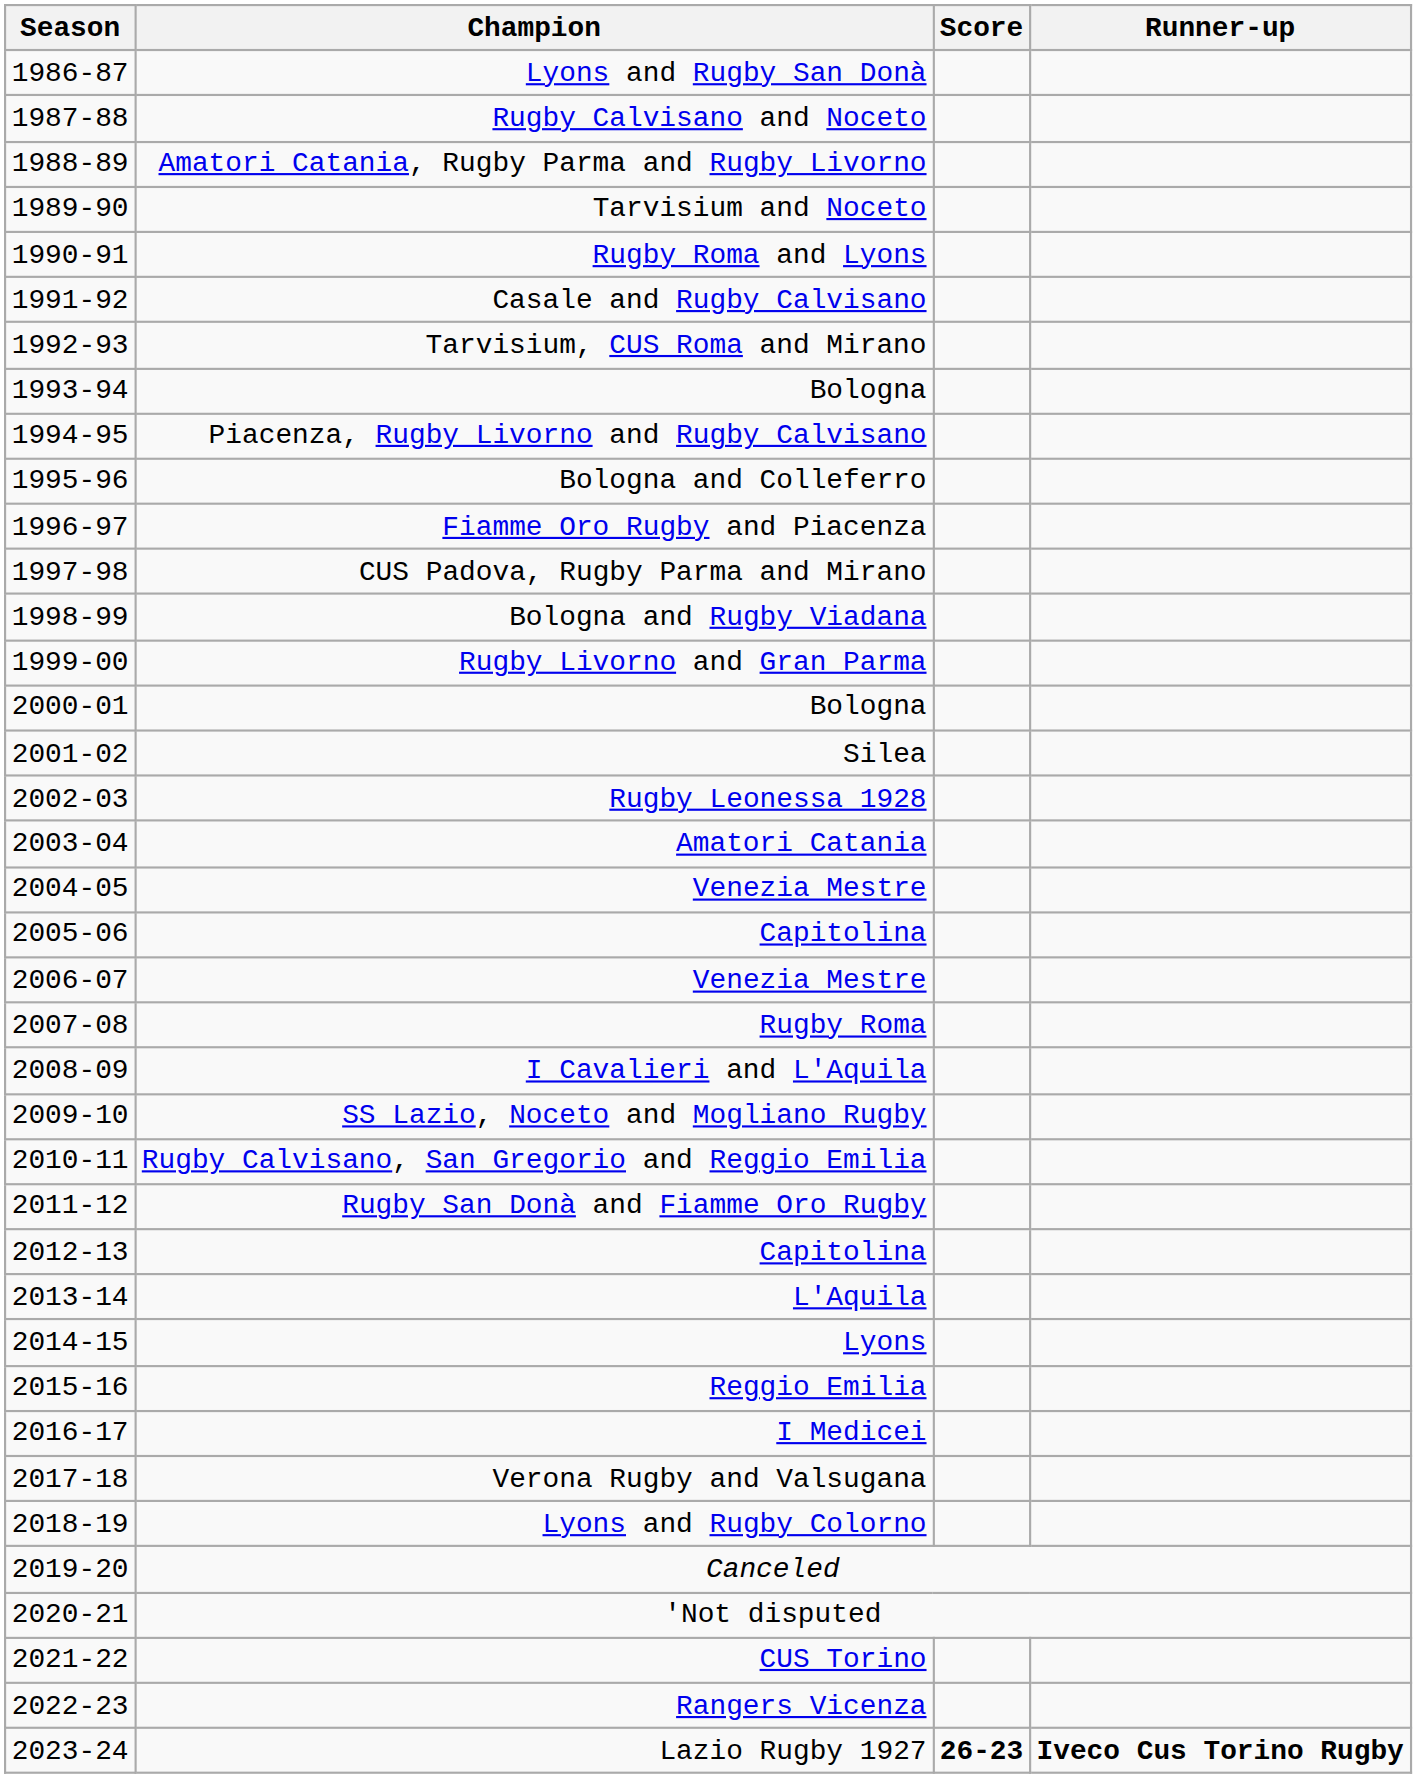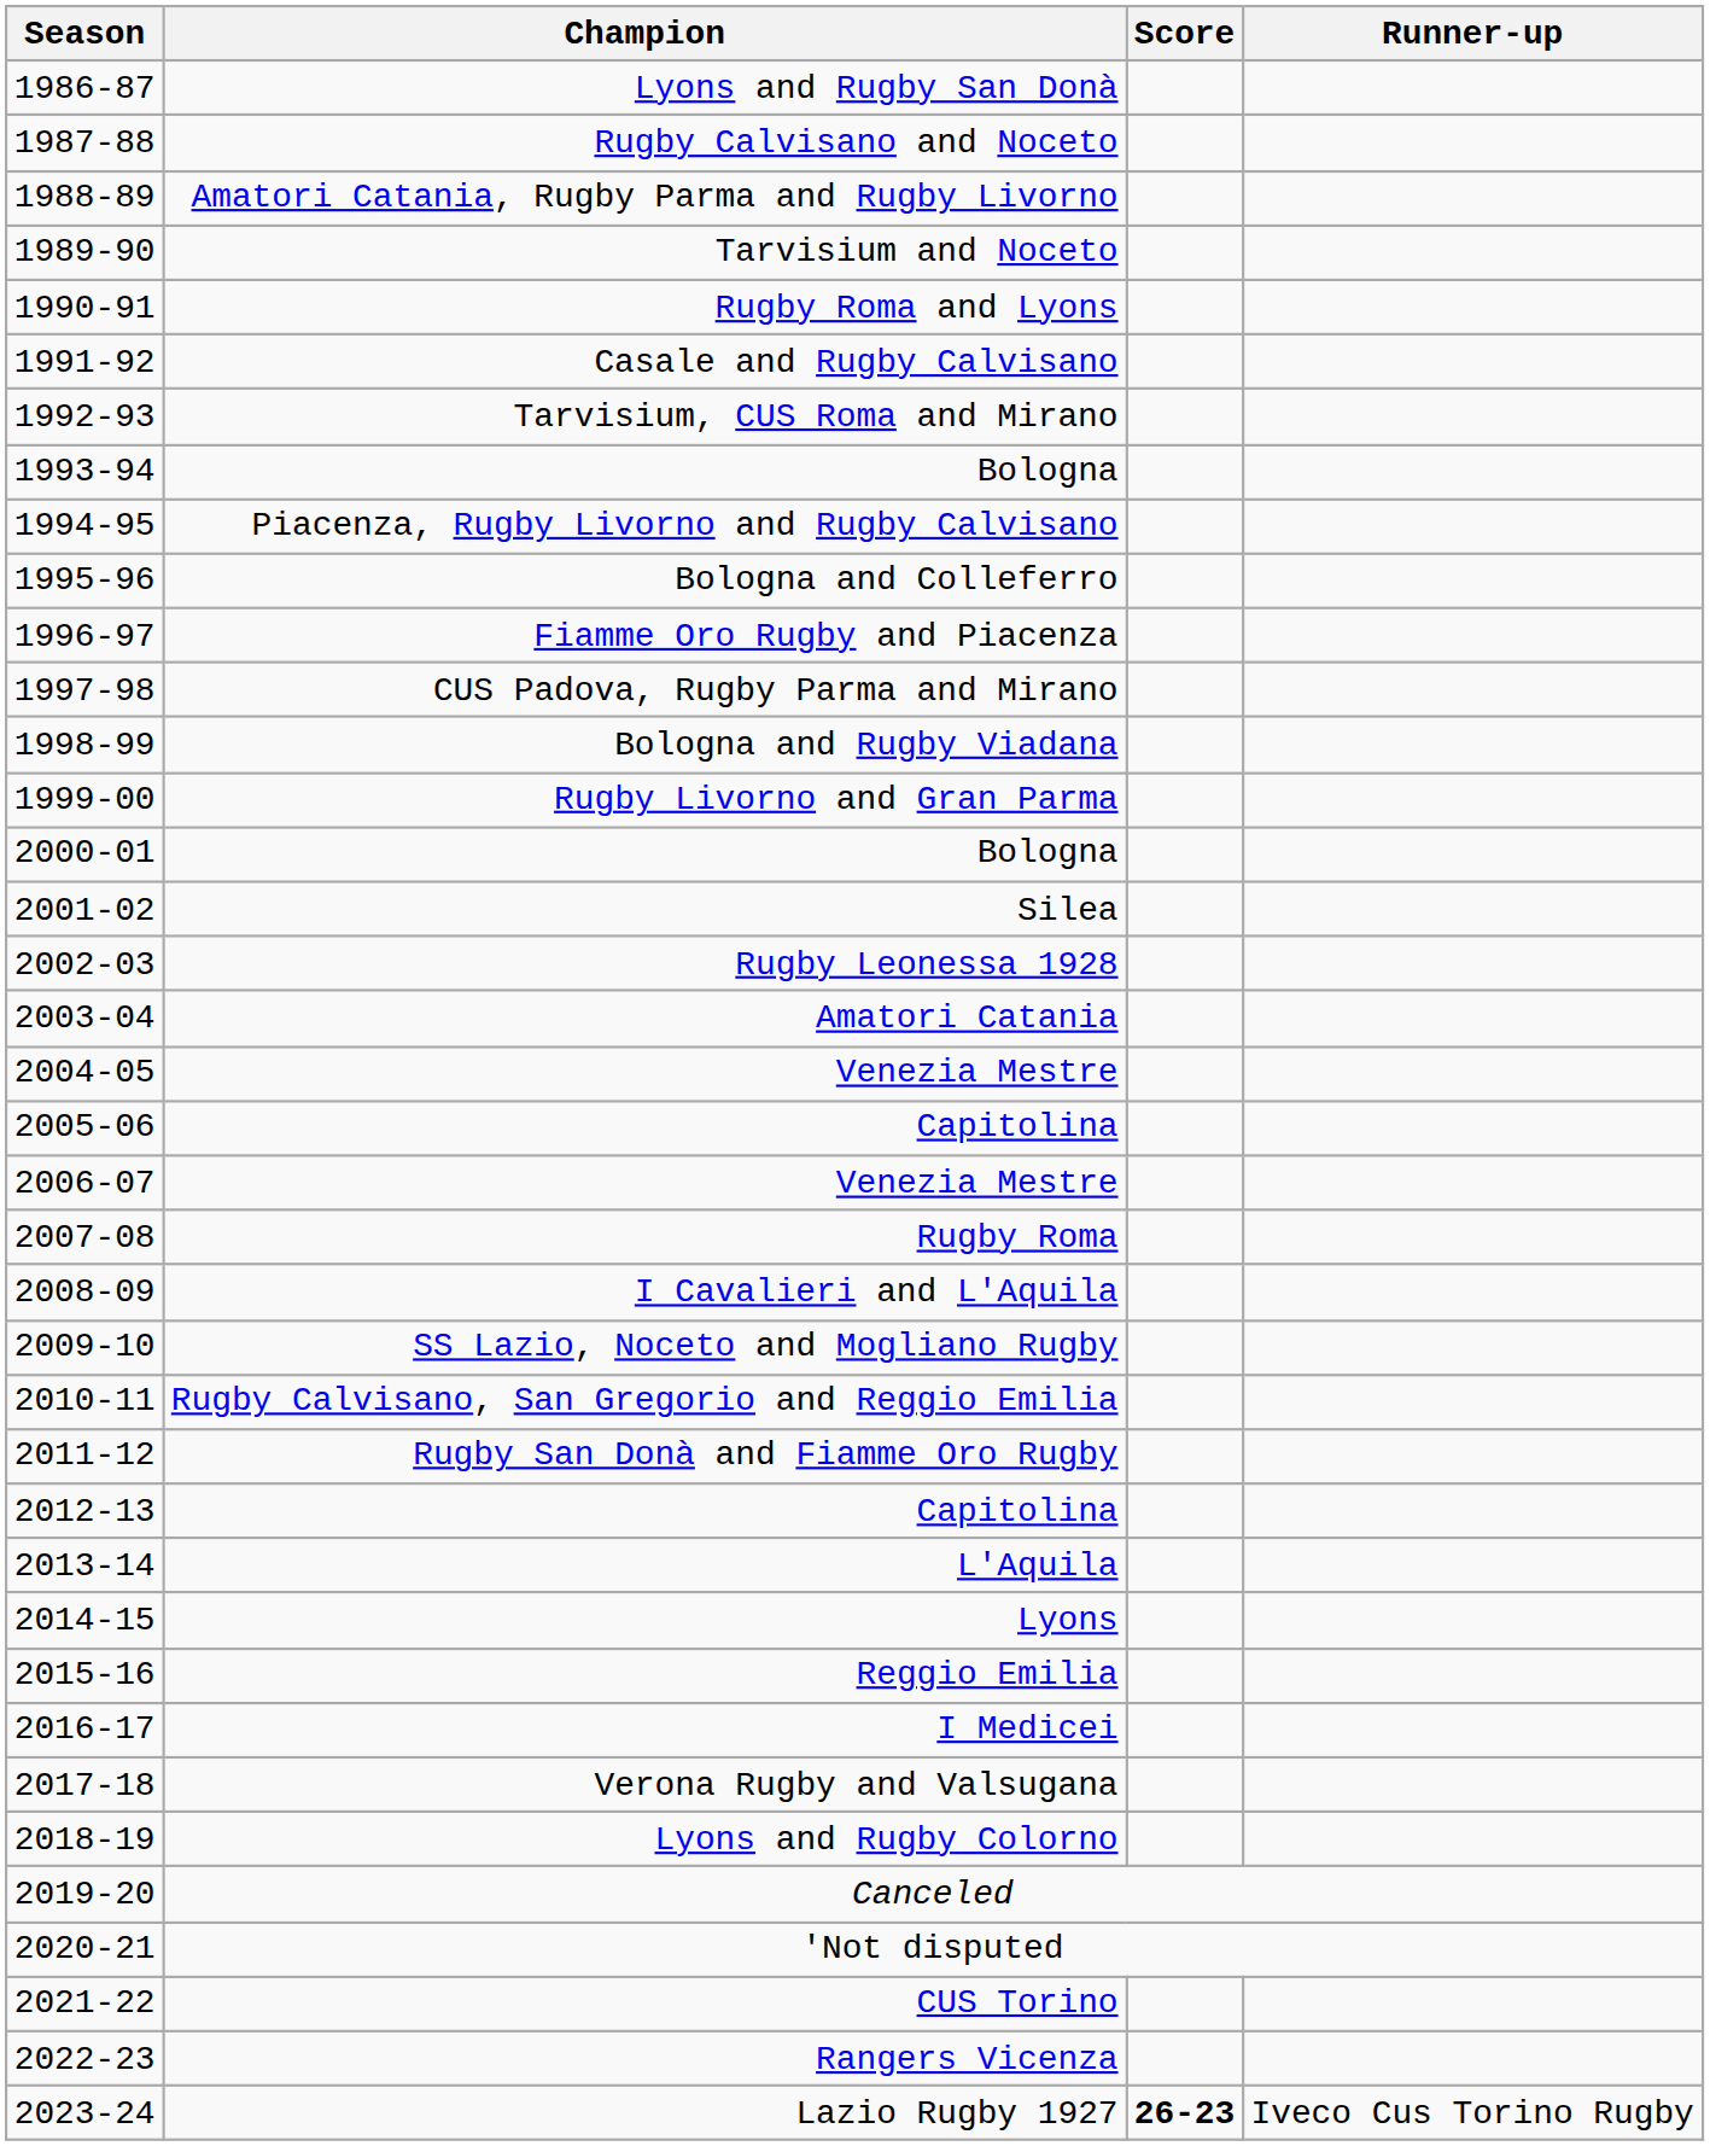Lazio Rugby 1927 | Runner-up: bold -> normal
